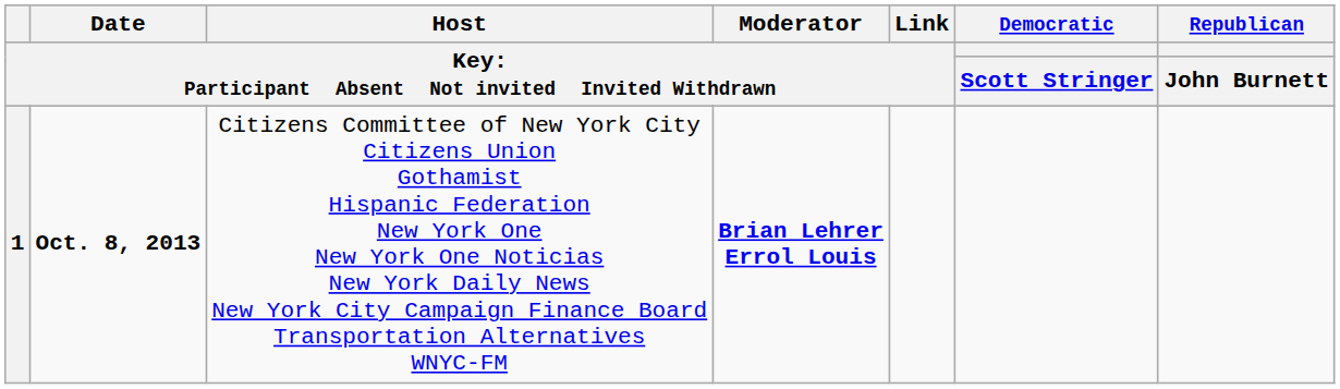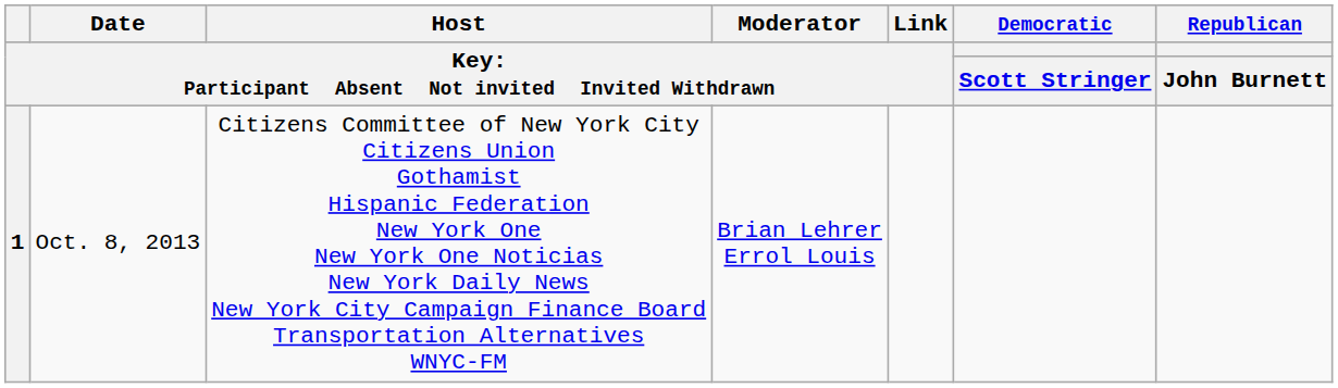1 | column 2: bold -> normal
1 | column 4: bold -> normal
